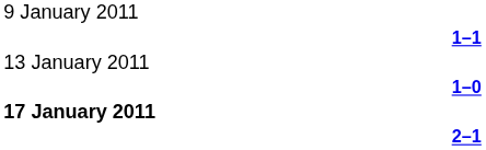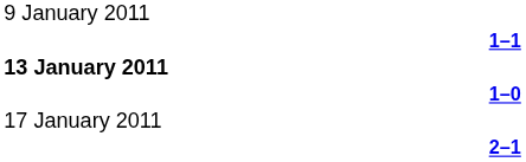13 January 2011 | column 1: normal -> bold
17 January 2011 | column 1: bold -> normal
